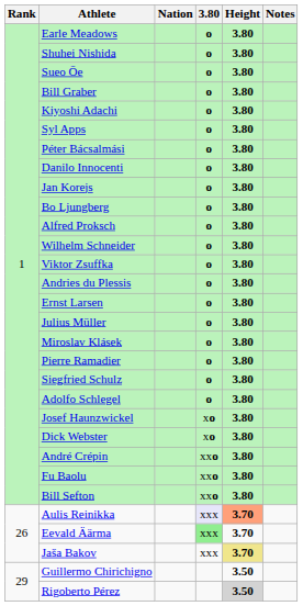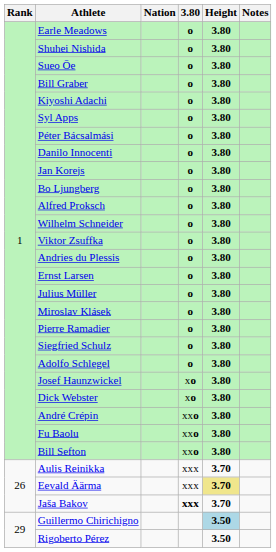Aulis Reinikka | 3.80: lavender background -> no background
Aulis Reinikka | Height: lightsalmon background -> no background
Eevald Äärma | 3.80: lightgreen background -> no background
Eevald Äärma | Height: no background -> khaki background
Jaša Bakov | 3.80: normal -> bold
Jaša Bakov | Height: khaki background -> no background
Guillermo Chirichigno | Height: no background -> lightblue background
Rigoberto Pérez | Height: lightgrey background -> no background
